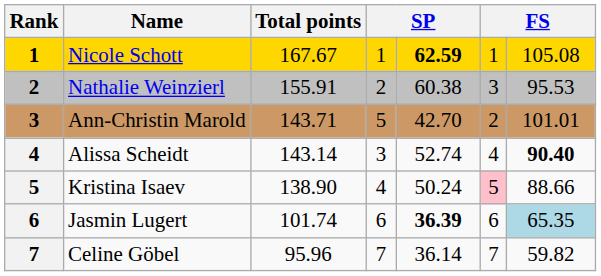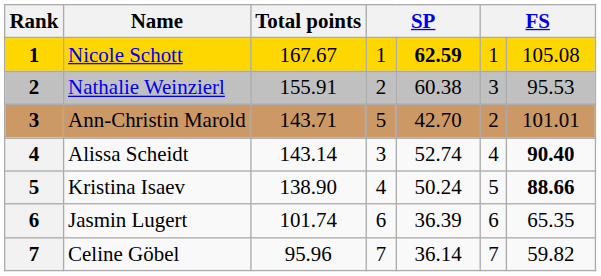Kristina Isaev | column 6: pink background -> no background
Kristina Isaev | column 7: normal -> bold
Jasmin Lugert | column 5: bold -> normal
Jasmin Lugert | column 7: lightblue background -> no background
